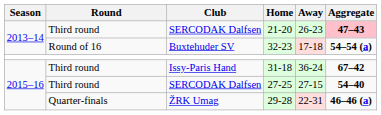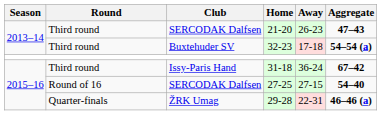21-20 | Aggregate: pink background -> no background
32-23 | Round: Round of 16 -> Third round
27-25 | Round: Third round -> Round of 16
